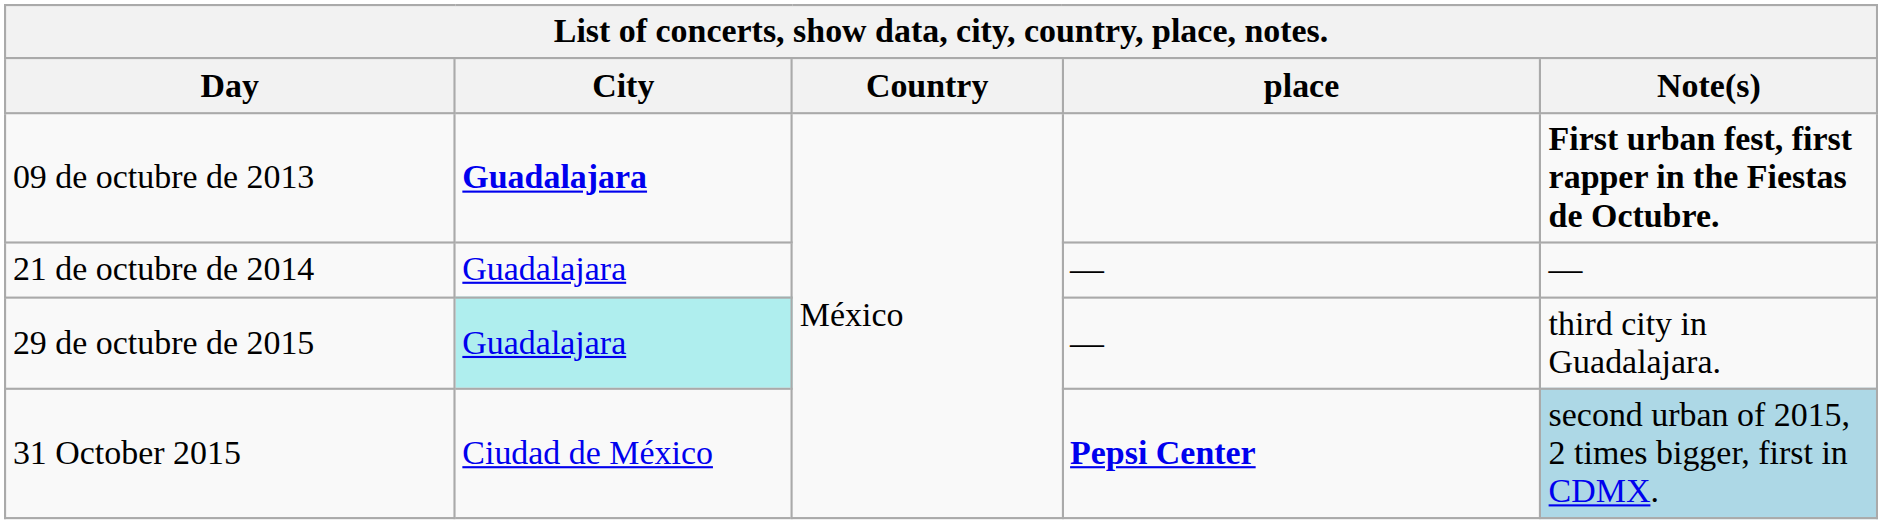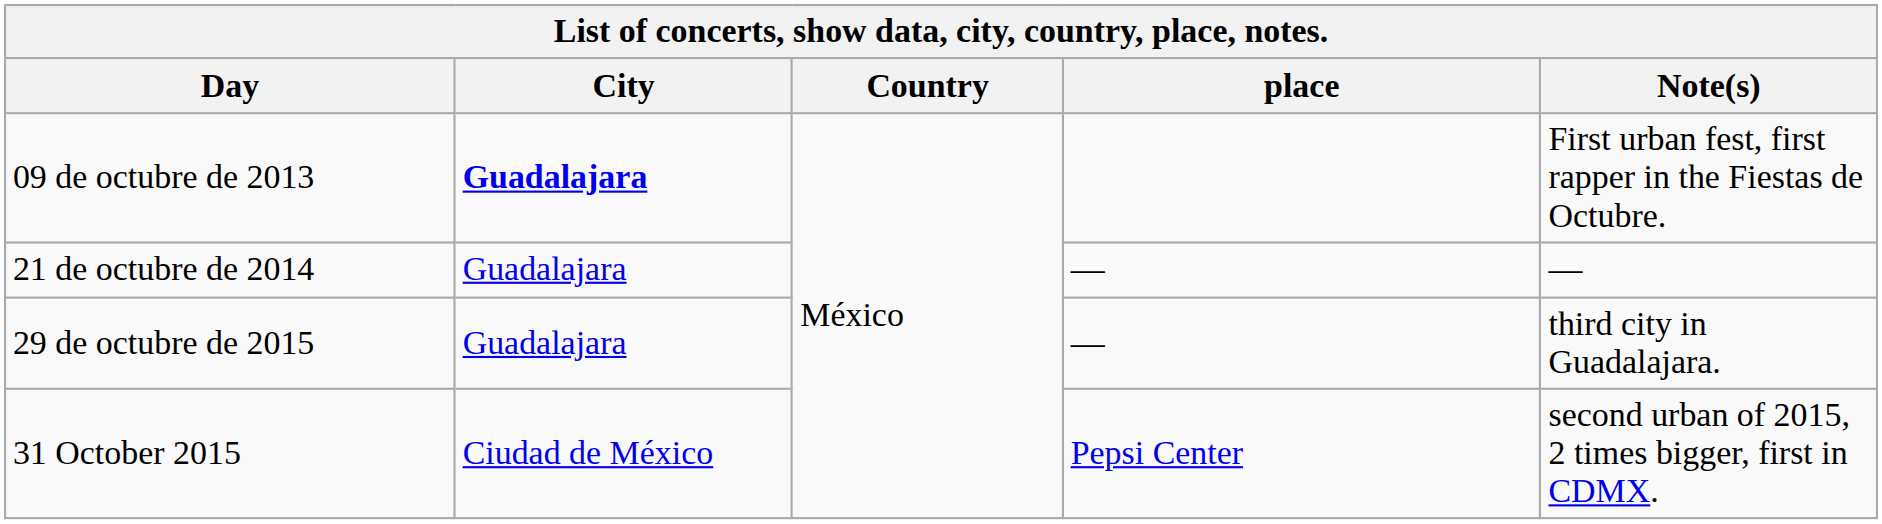09 de octubre de 2013 | Note(s): bold -> normal
29 de octubre de 2015 | City: paleturquoise background -> no background
31 October 2015 | place: bold -> normal
31 October 2015 | Note(s): lightblue background -> no background
